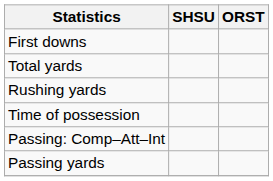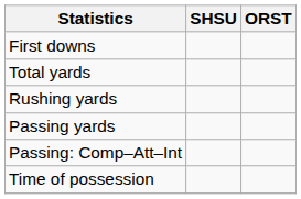rows swapped: Passing yards <-> Time of possession
